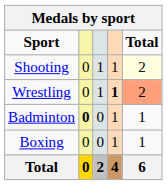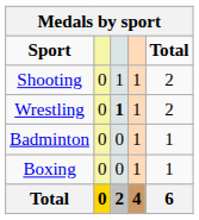Shooting | Total: lightyellow background -> no background
Wrestling | column 3: normal -> bold
Wrestling | column 4: bold -> normal
Wrestling | Total: lightsalmon background -> no background
Badminton | column 2: bold -> normal
